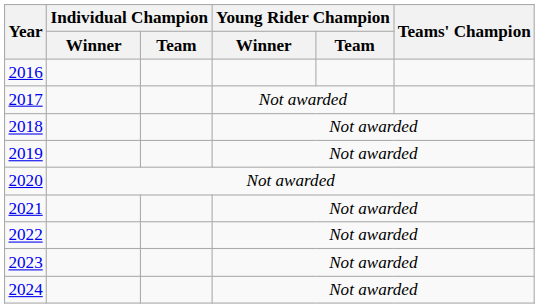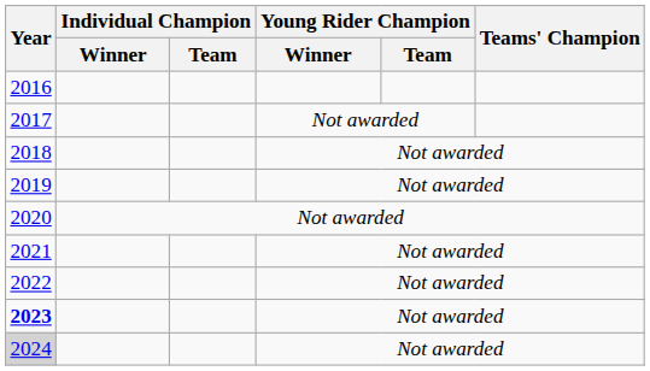2023 | Year: normal -> bold
2024 | Year: no background -> lightgrey background
